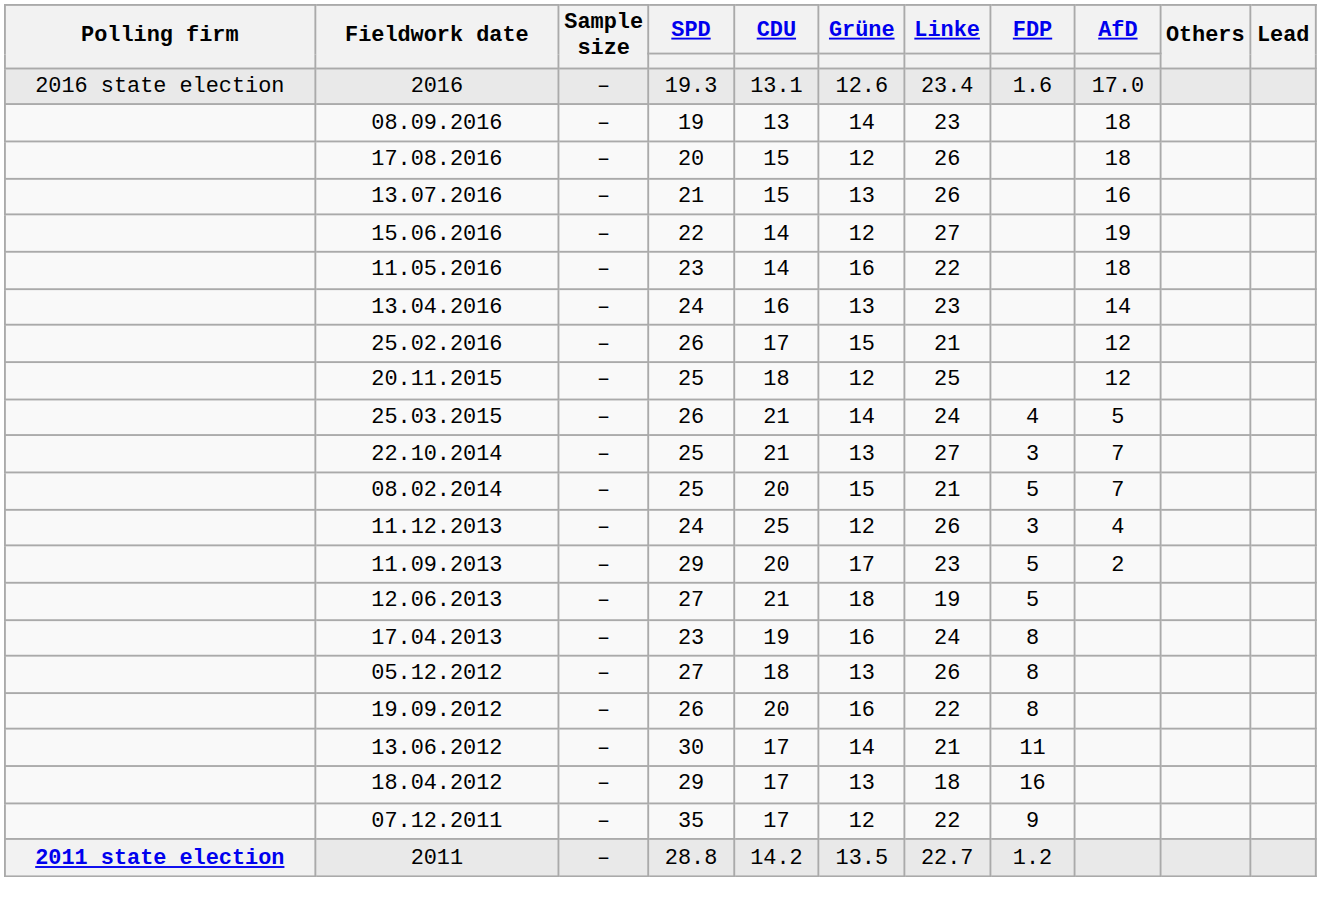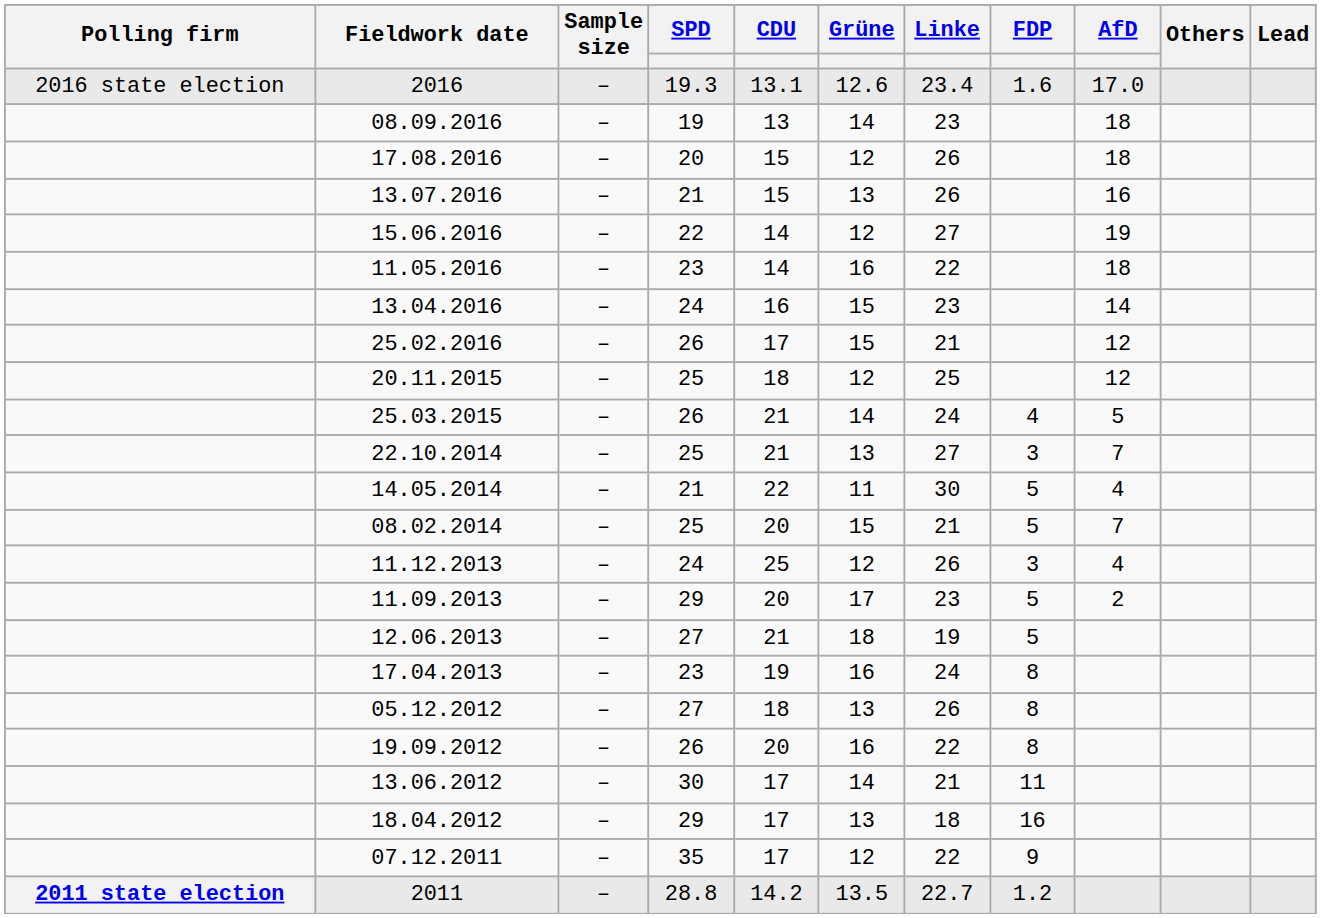13.04.2016 | Grüne: 13 -> 15
+ row: 14.05.2014 | – | 21 | 22 | 11 | 30 | 5 | 4
